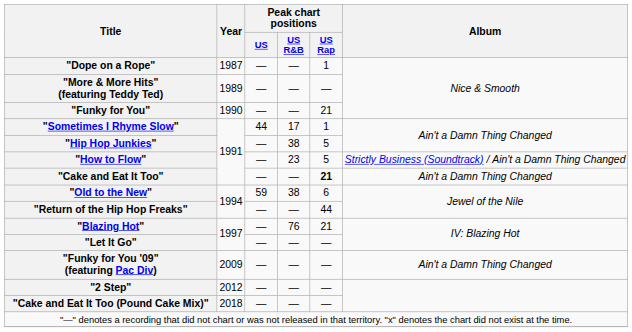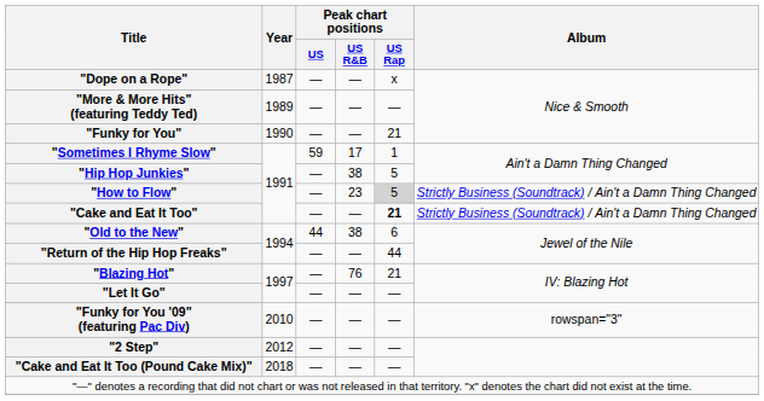"Dope on a Rope" | Peak chart positions / US Rap: 1 -> x
"Sometimes I Rhyme Slow" | Peak chart positions / US: 44 -> 59
"How to Flow" | Peak chart positions / US Rap: no background -> lightgrey background
"Cake and Eat It Too" | Album: Ain't a Damn Thing Changed -> Strictly Business (Soundtrack) / Ain't a Damn Thing Changed
"Old to the New" | Peak chart positions / US: 59 -> 44
"Funky for You '09" (featuring Pac Div) | Year: 2009 -> 2010
"Funky for You '09" (featuring Pac Div) | Album: Ain't a Damn Thing Changed -> rowspan="3"
